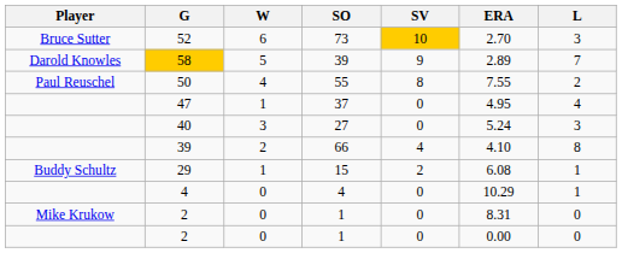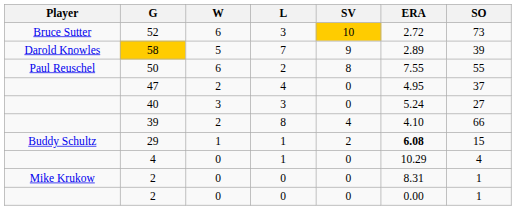columns swapped: L <-> SO
52 | ERA: 2.70 -> 2.72
50 | W: 4 -> 6
47 | W: 1 -> 2
29 | ERA: normal -> bold
